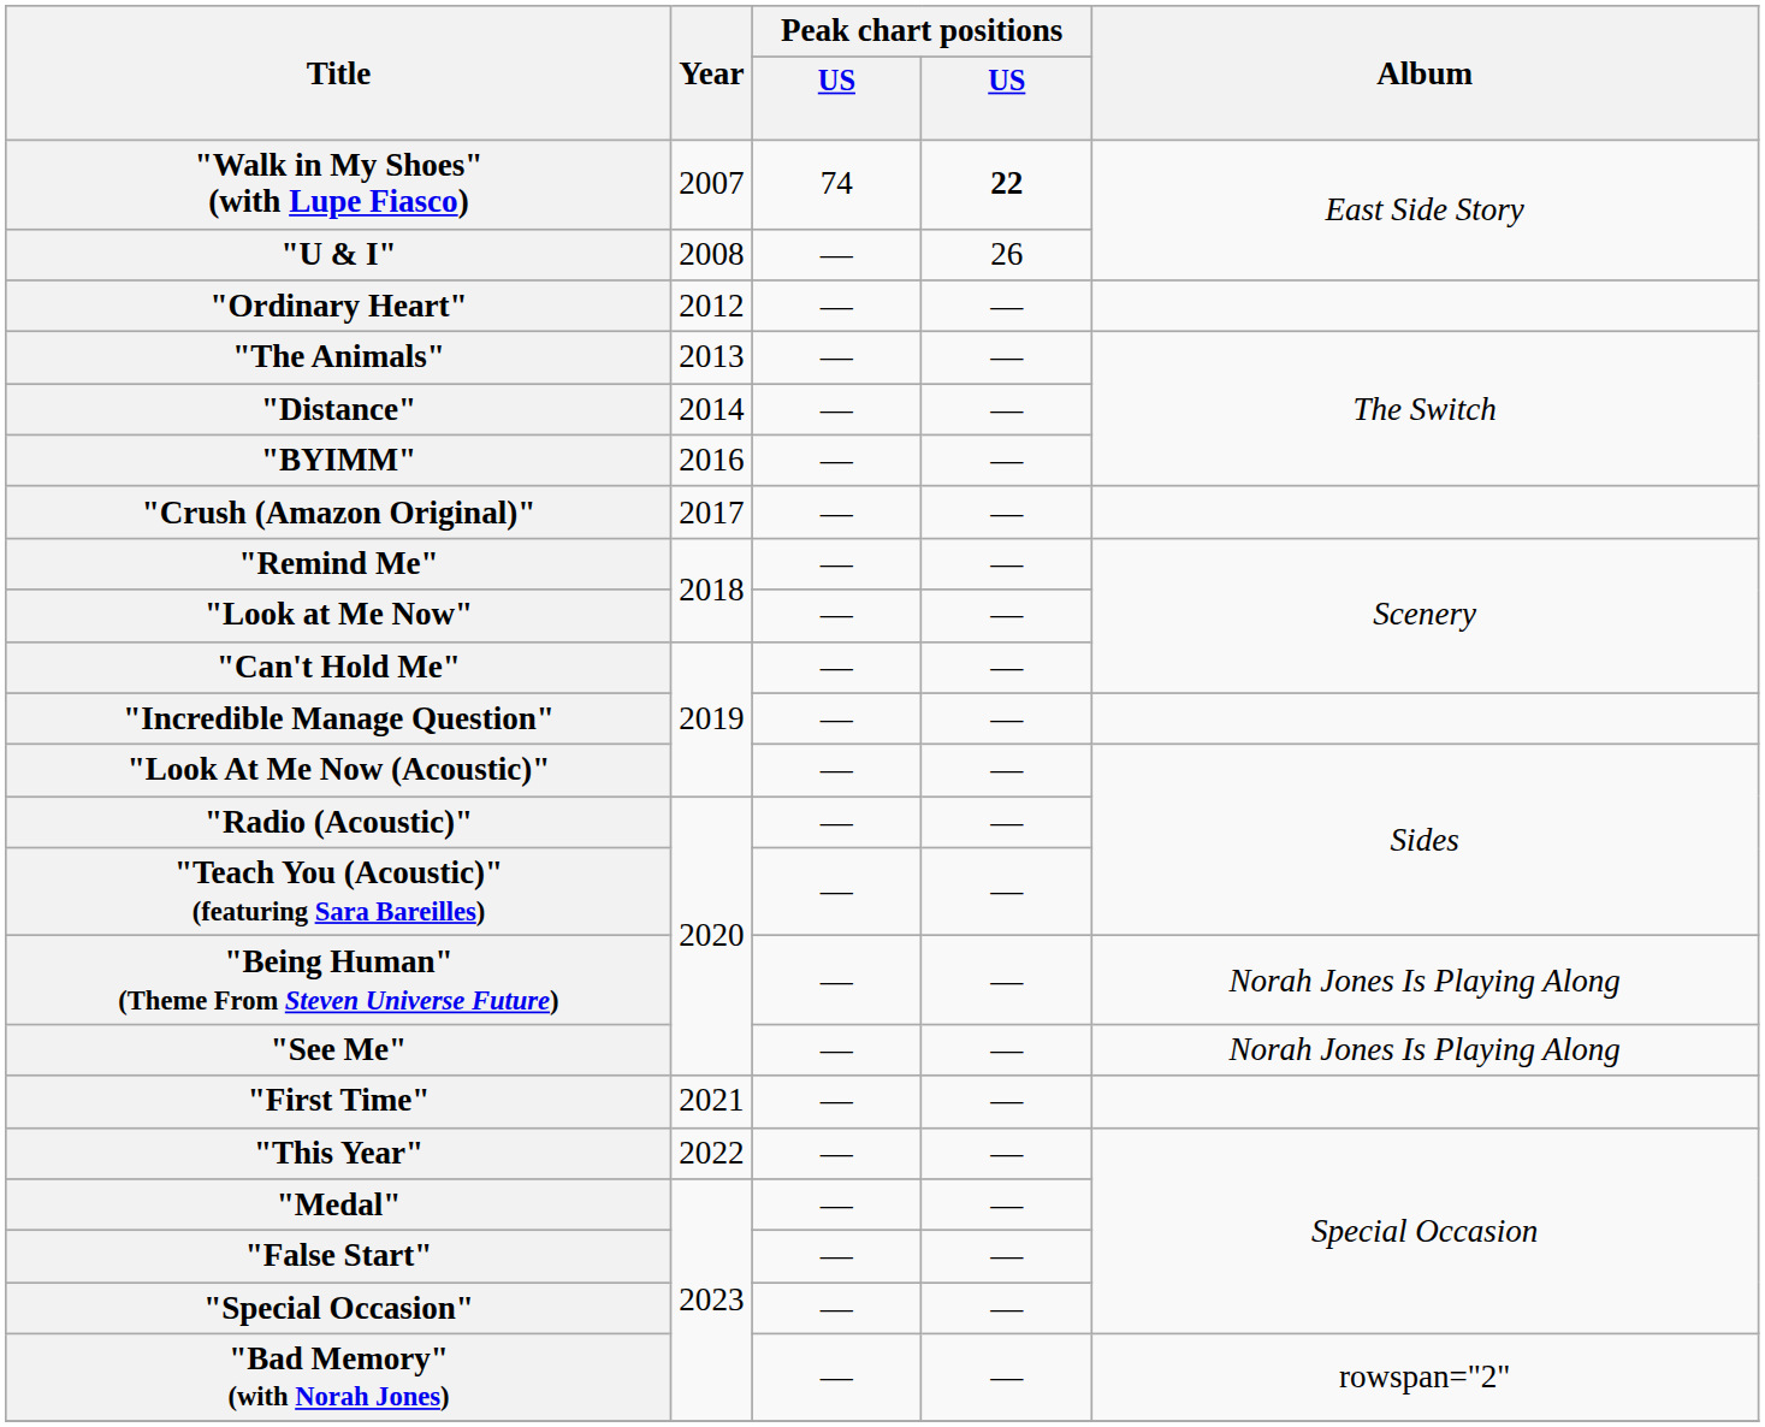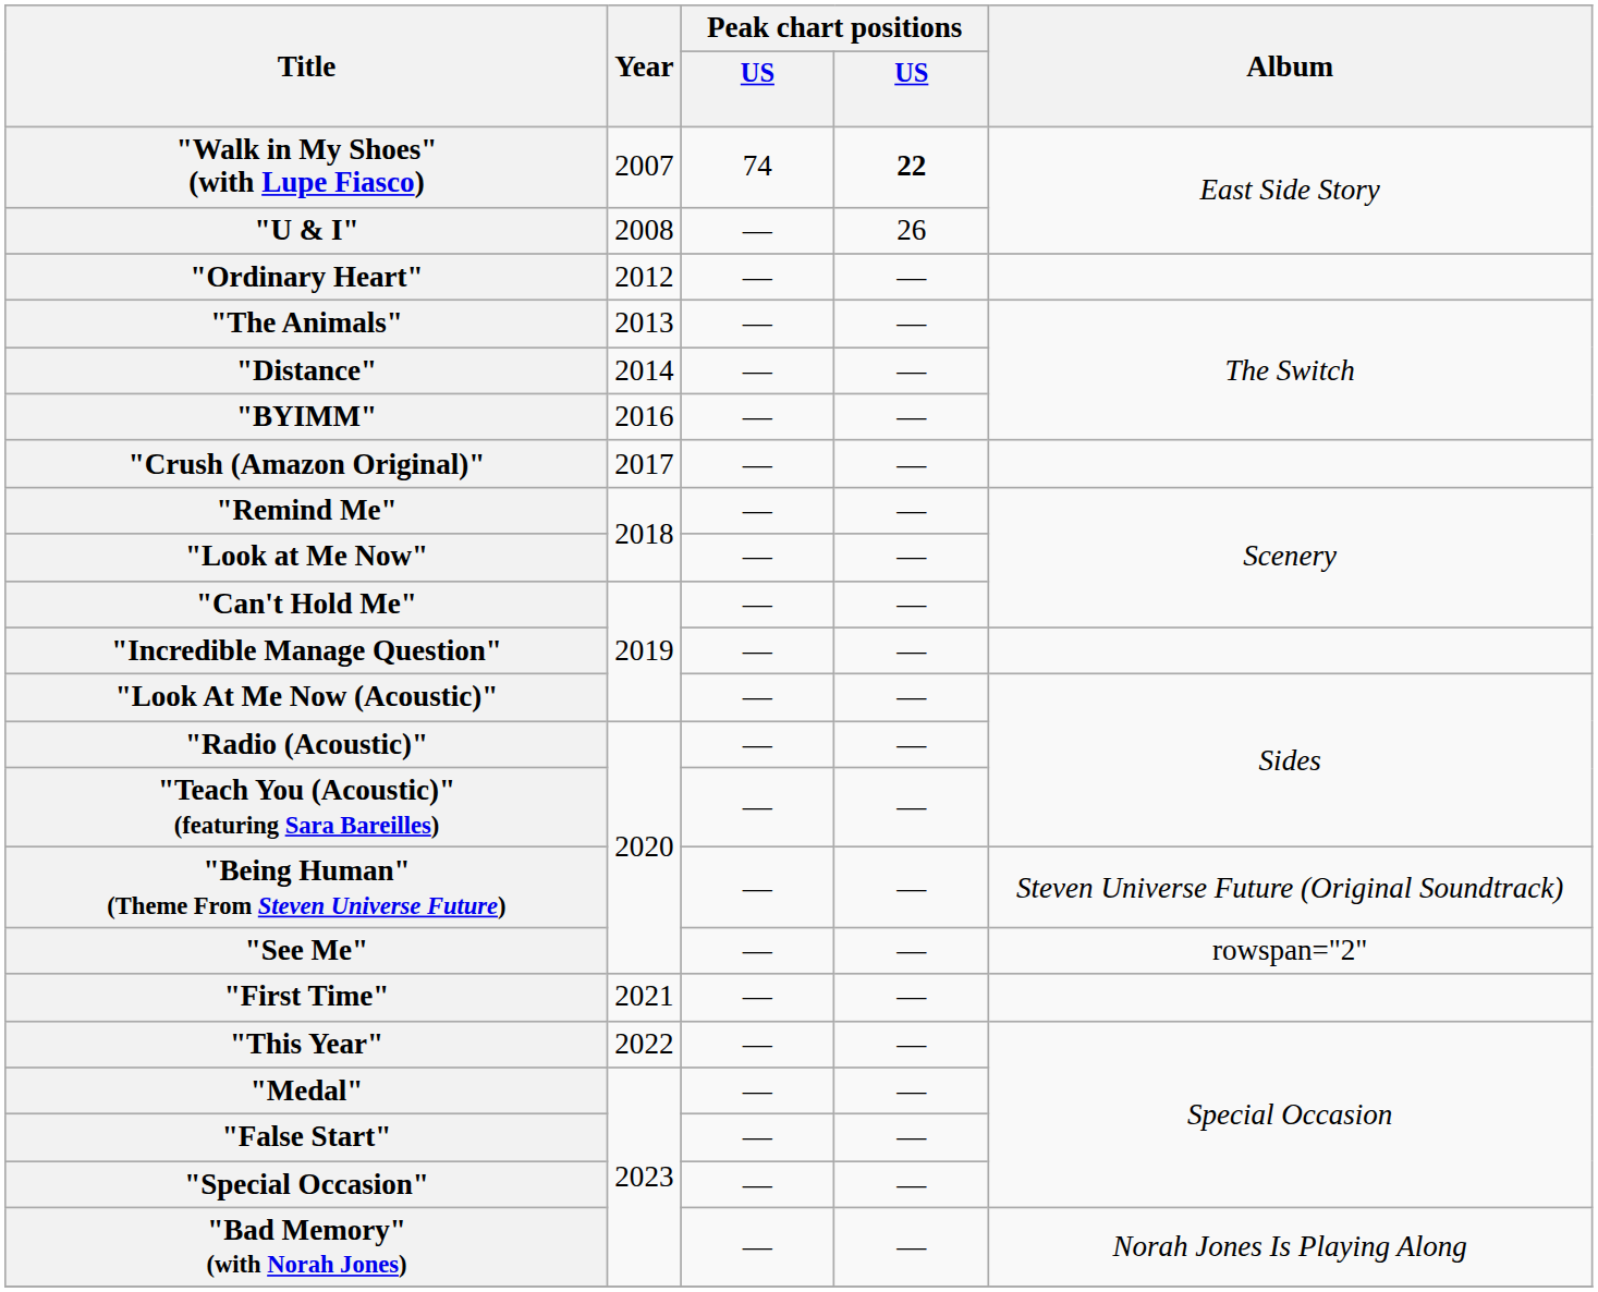"Being Human" (Theme From Steven Universe Future) | Album: Norah Jones Is Playing Along -> Steven Universe Future (Original Soundtrack)
"See Me" | Album: Norah Jones Is Playing Along -> rowspan="2"
"Bad Memory" (with Norah Jones) | Album: rowspan="2" -> Norah Jones Is Playing Along
